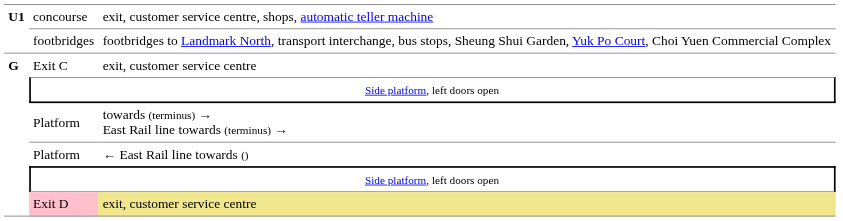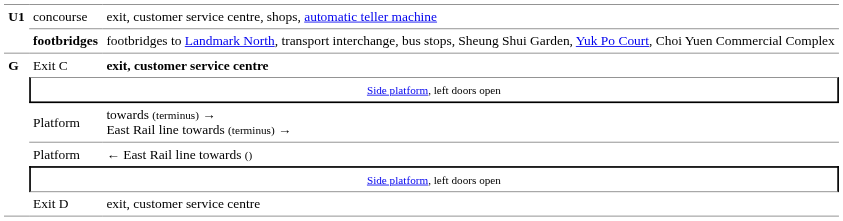footbridges | column 2: normal -> bold
Exit C | column 3: normal -> bold
Exit D | column 2: pink background -> no background
Exit D | column 3: khaki background -> no background
